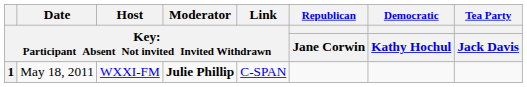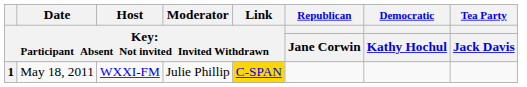1 | column 4: bold -> normal
1 | column 5: no background -> gold background
